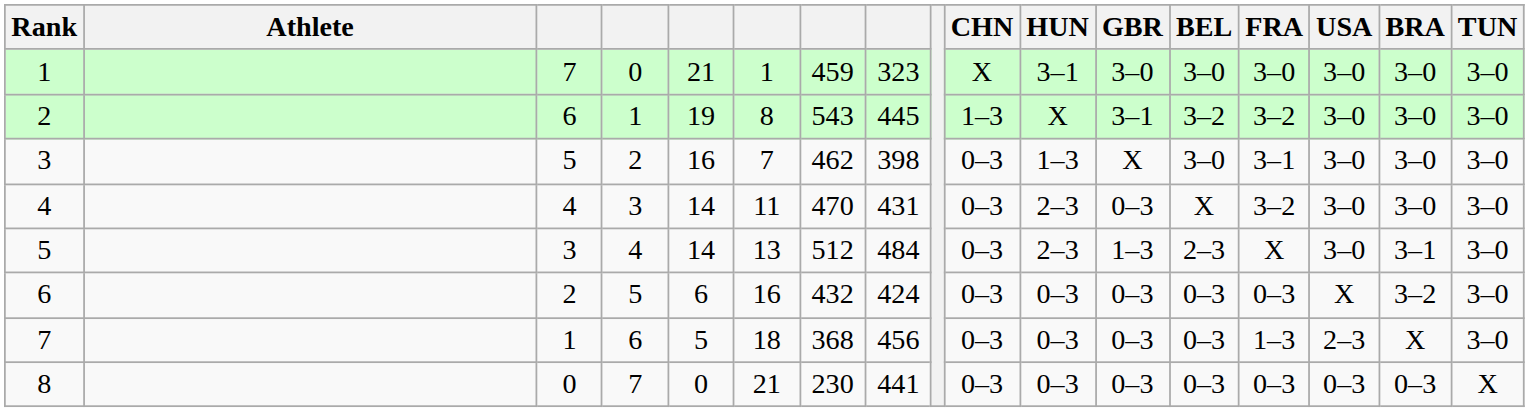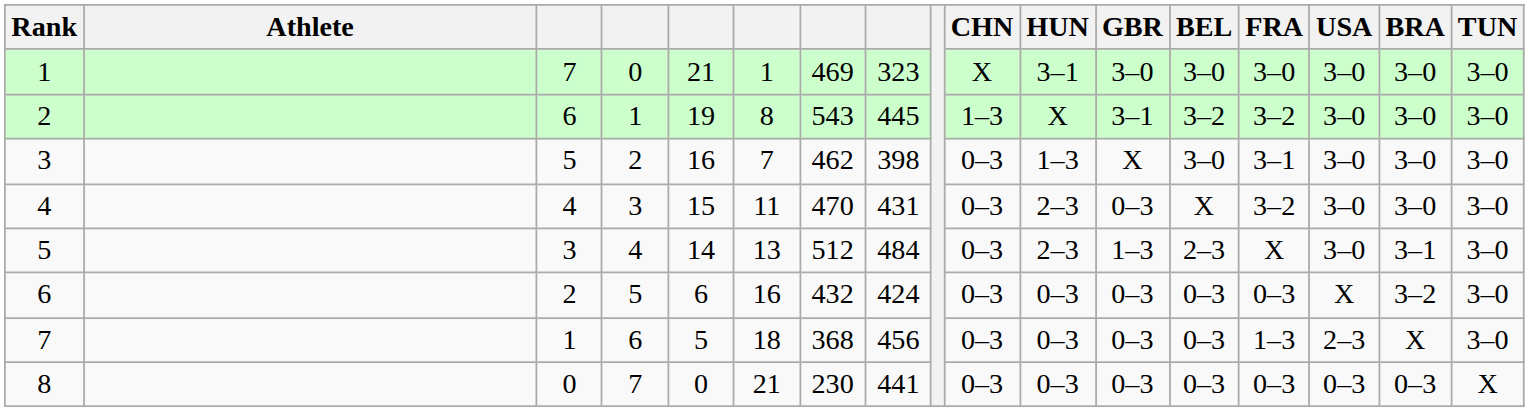row 2 | column 7: 459 -> 469
row 5 | column 5: 14 -> 15
